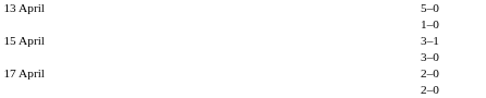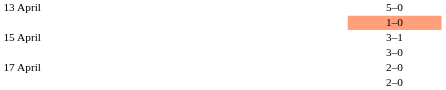1–0 | column 2: no background -> lightsalmon background
